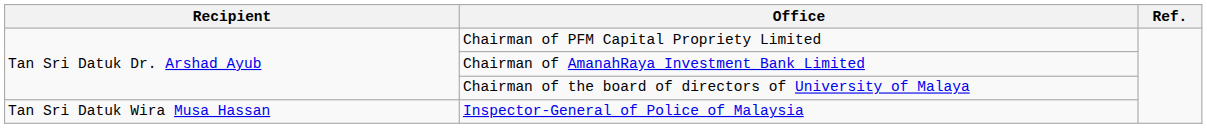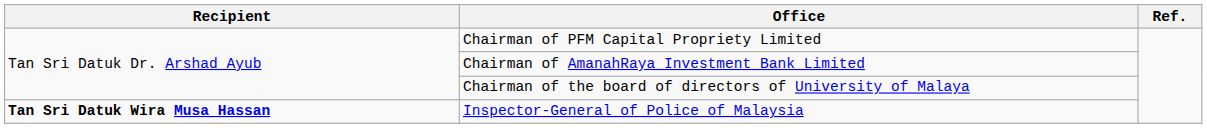Inspector-General of Police of Malaysia | Recipient: normal -> bold
